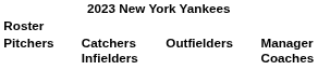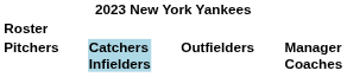Pitchers | column 2: no background -> lightblue background
